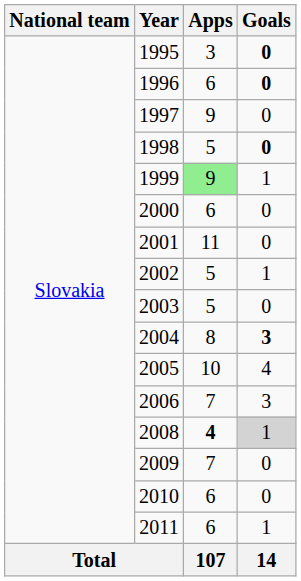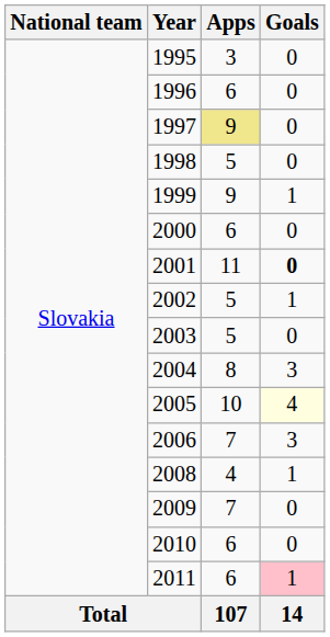1995 | Goals: bold -> normal
1996 | Goals: bold -> normal
1997 | Apps: no background -> khaki background
1998 | Goals: bold -> normal
1999 | Apps: lightgreen background -> no background
2001 | Goals: normal -> bold
2004 | Goals: bold -> normal
2005 | Goals: no background -> lightyellow background
2008 | Apps: bold -> normal
2008 | Goals: lightgrey background -> no background
2011 | Goals: no background -> pink background
